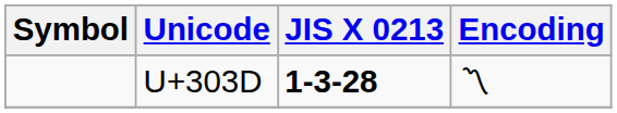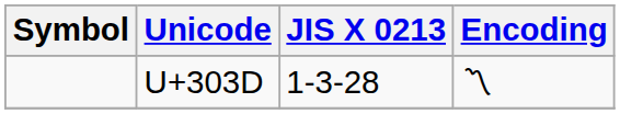U+303D | JIS X 0213: bold -> normal
